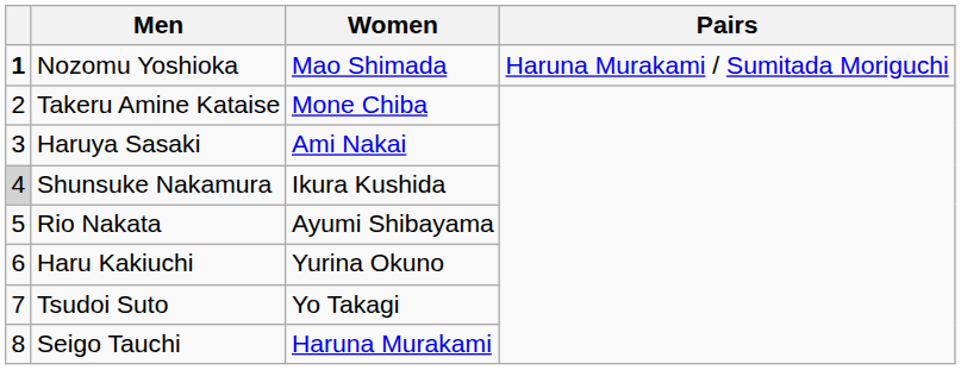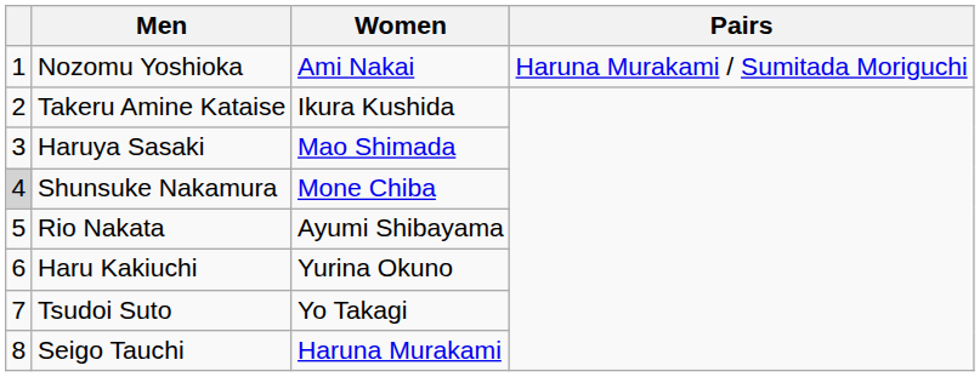Nozomu Yoshioka | column 1: bold -> normal
Nozomu Yoshioka | Women: Mao Shimada -> Ami Nakai
Takeru Amine Kataise | Women: Mone Chiba -> Ikura Kushida
Haruya Sasaki | Women: Ami Nakai -> Mao Shimada
Shunsuke Nakamura | Women: Ikura Kushida -> Mone Chiba
